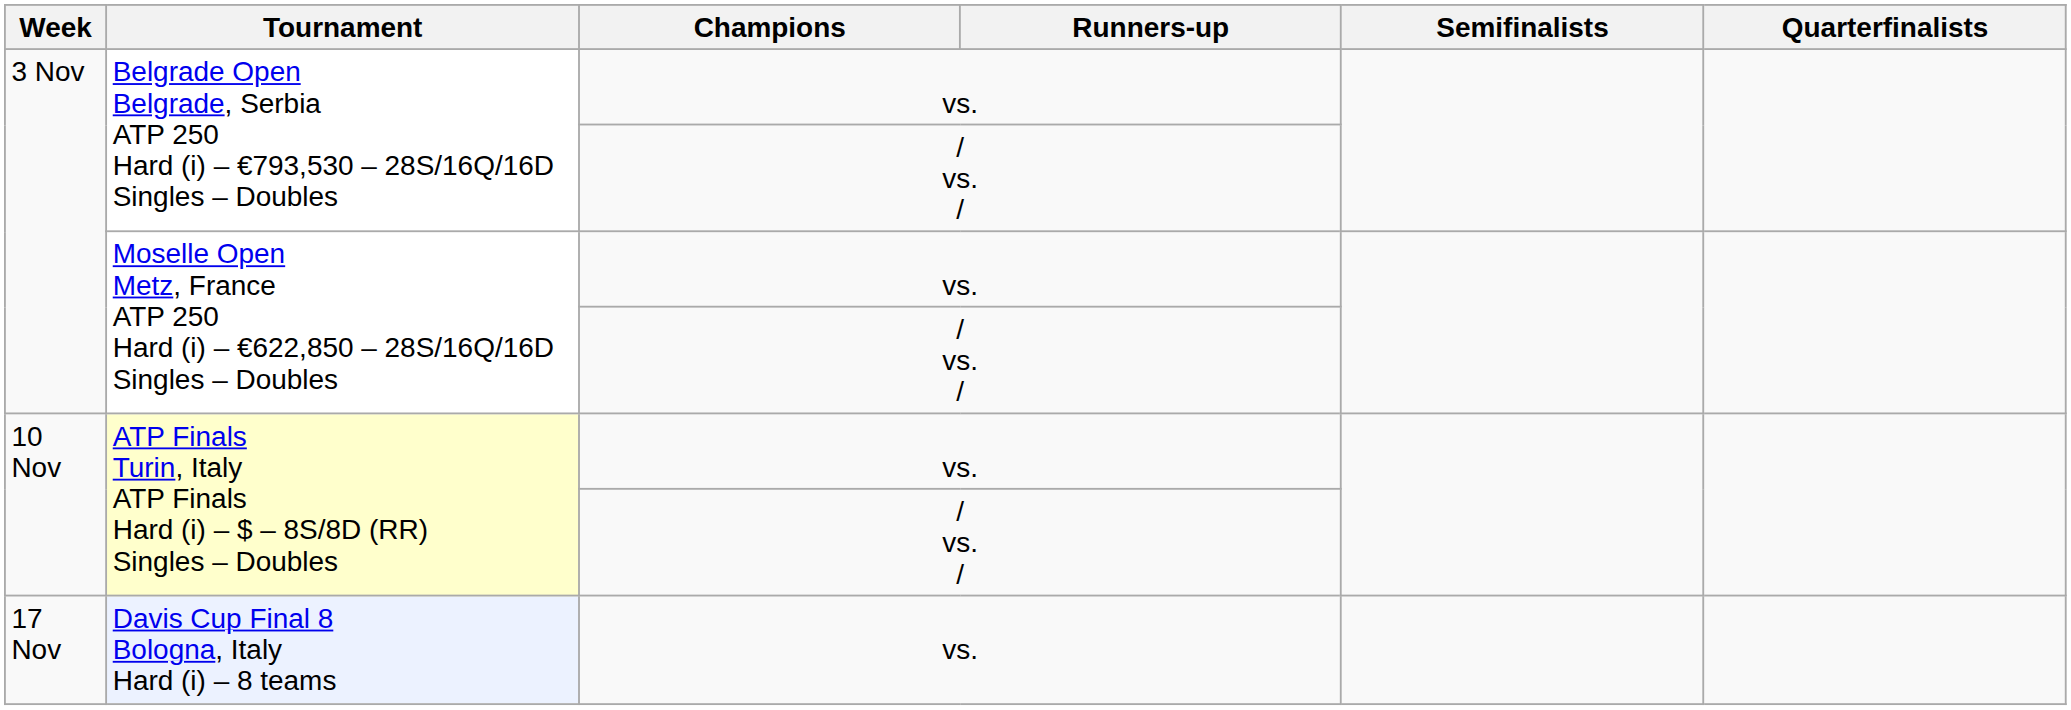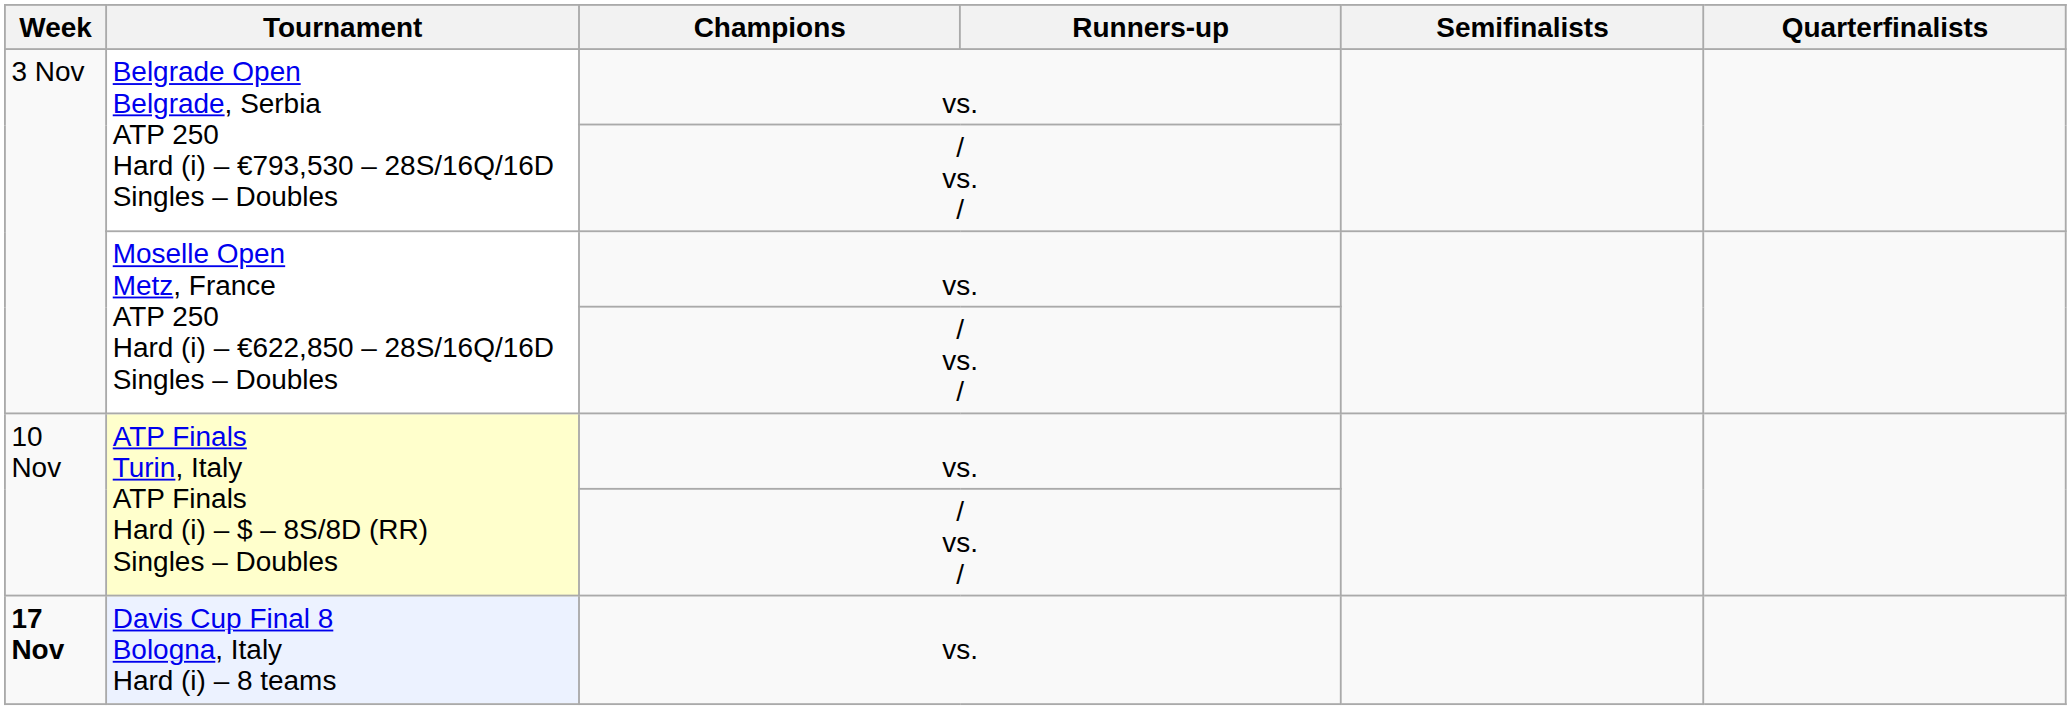Davis Cup Final 8 Bologna, Italy Hard (i) – 8 teams | Week: normal -> bold
